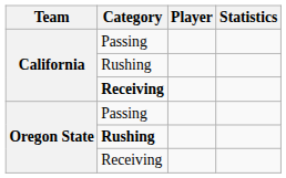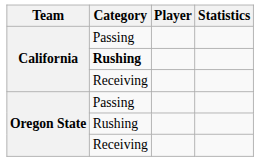California / Rushing | Category: normal -> bold
California / Receiving | Category: bold -> normal
Oregon State / Rushing | Category: bold -> normal
